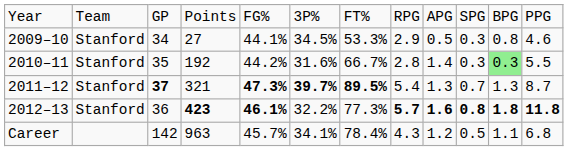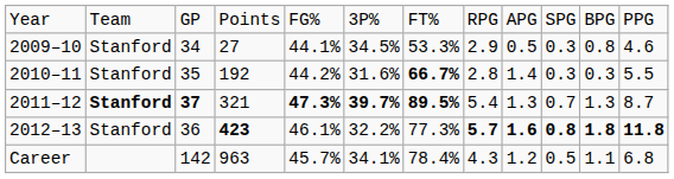2010–11 | column 7: normal -> bold
2010–11 | column 11: lightgreen background -> no background
2011–12 | column 2: normal -> bold
2012–13 | column 5: bold -> normal
